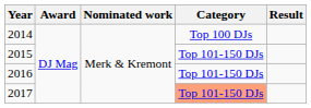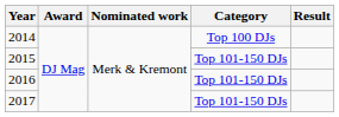2017 | Category: lightsalmon background -> no background
